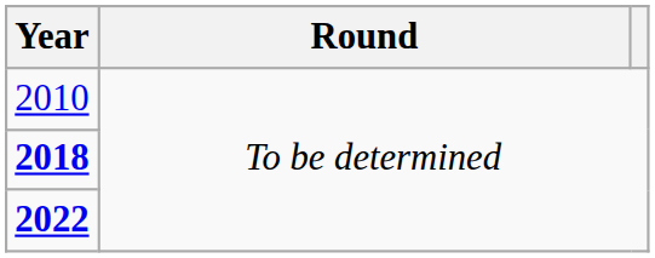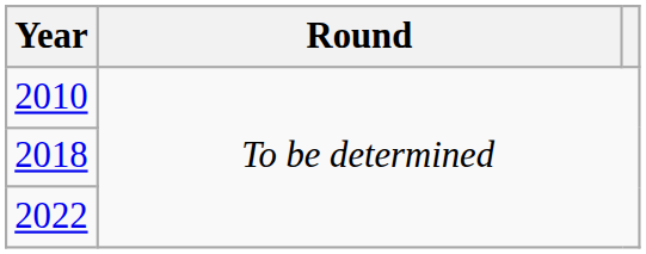2018 | Year: bold -> normal
2022 | Year: bold -> normal
